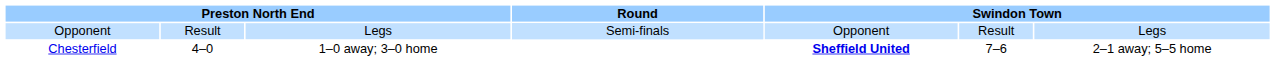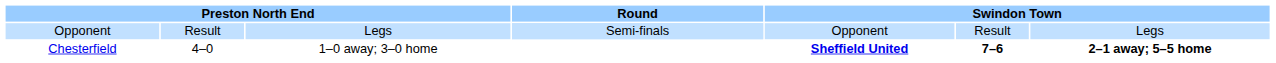Chesterfield | column 6: normal -> bold
Chesterfield | column 7: normal -> bold
